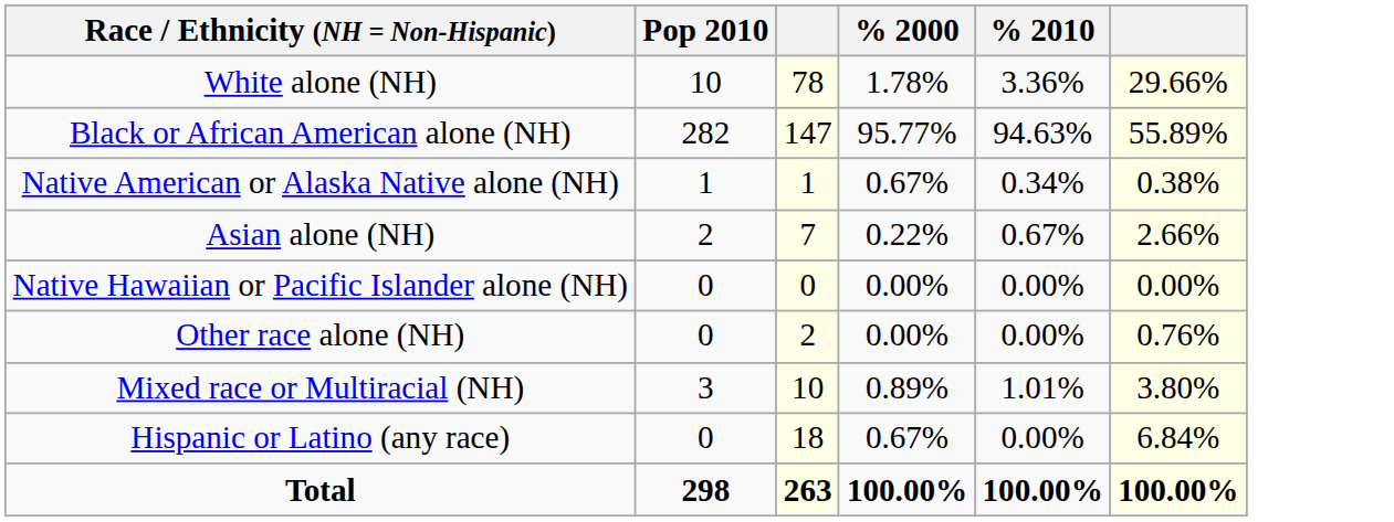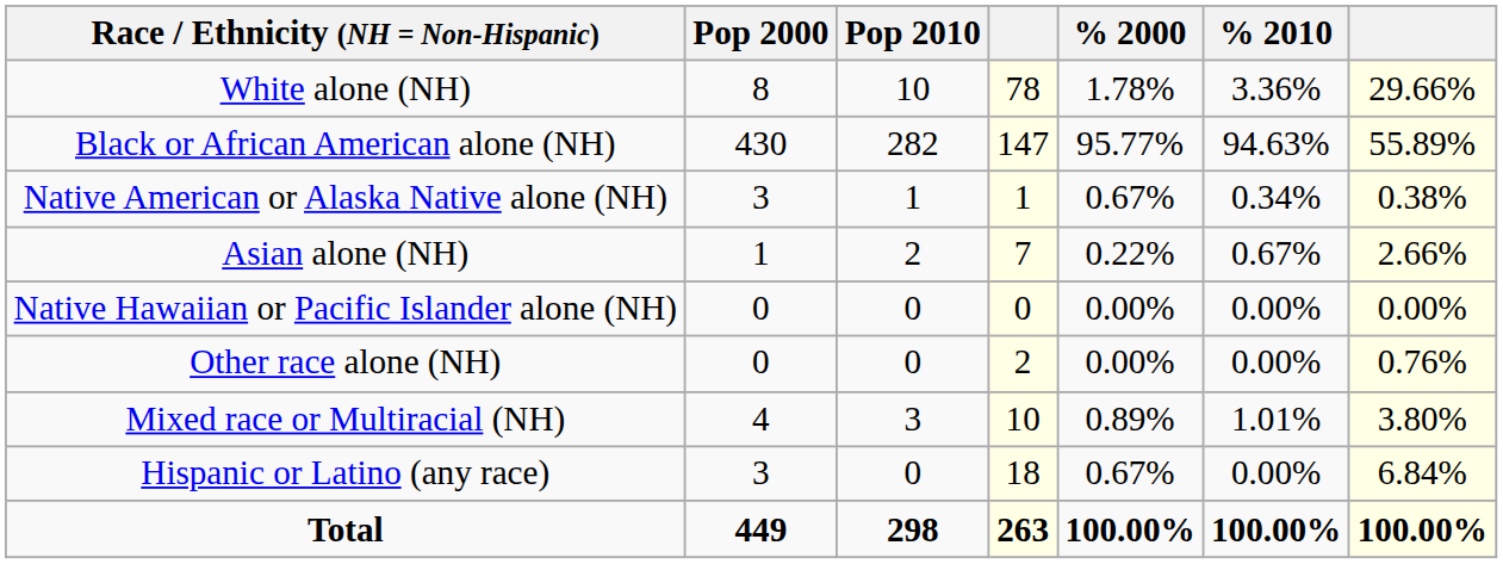+ column: Pop 2000 | 8 | 430 | 3 | 1 | 0 | 0 | 4 | 3 | 449
